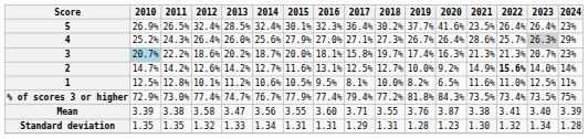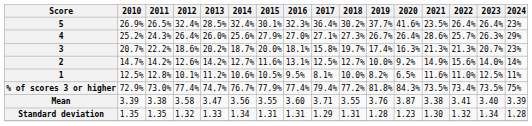4 | 2023: lightgrey background -> no background
3 | 2010: lightblue background -> no background
2 | 2022: bold -> normal
